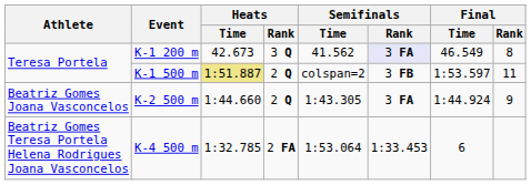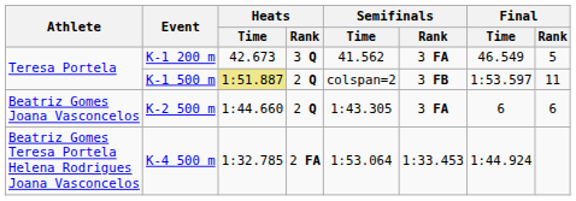K-1 200 m | Semifinals / Rank: lavender background -> no background
K-1 200 m | Final / Rank: 8 -> 5
K-2 500 m | Final / Time: 1:44.924 -> 6
K-2 500 m | Final / Rank: 9 -> 6
K-4 500 m | Final / Time: 6 -> 1:44.924
